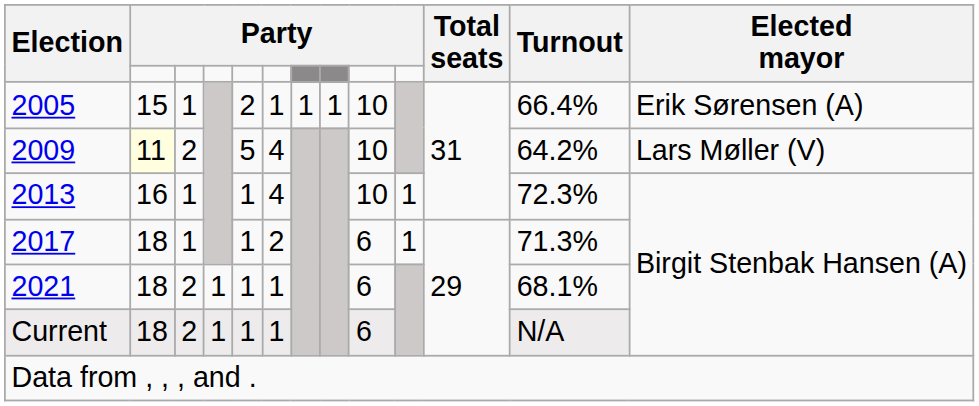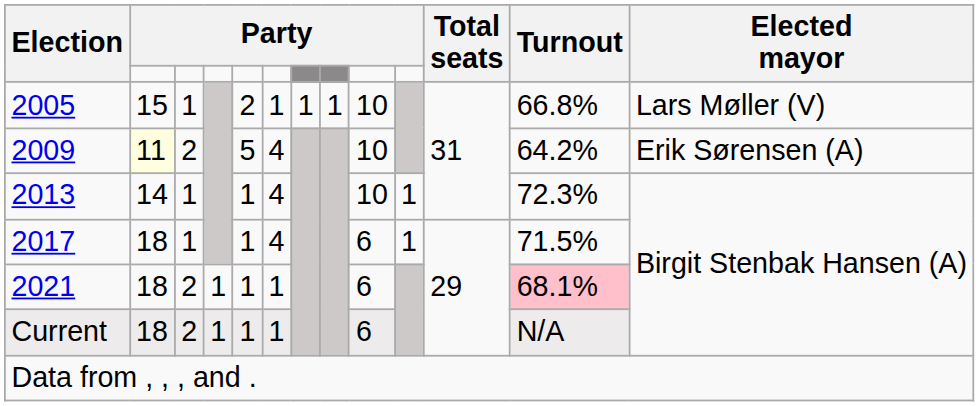2005 | Turnout: 66.4% -> 66.8%
2005 | Elected mayor: Erik Sørensen (A) -> Lars Møller (V)
2009 | Elected mayor: Lars Møller (V) -> Erik Sørensen (A)
2013 | column 2: 16 -> 14
2017 | column 6: 2 -> 4
2017 | Turnout: 71.3% -> 71.5%
2021 | Turnout: no background -> pink background
